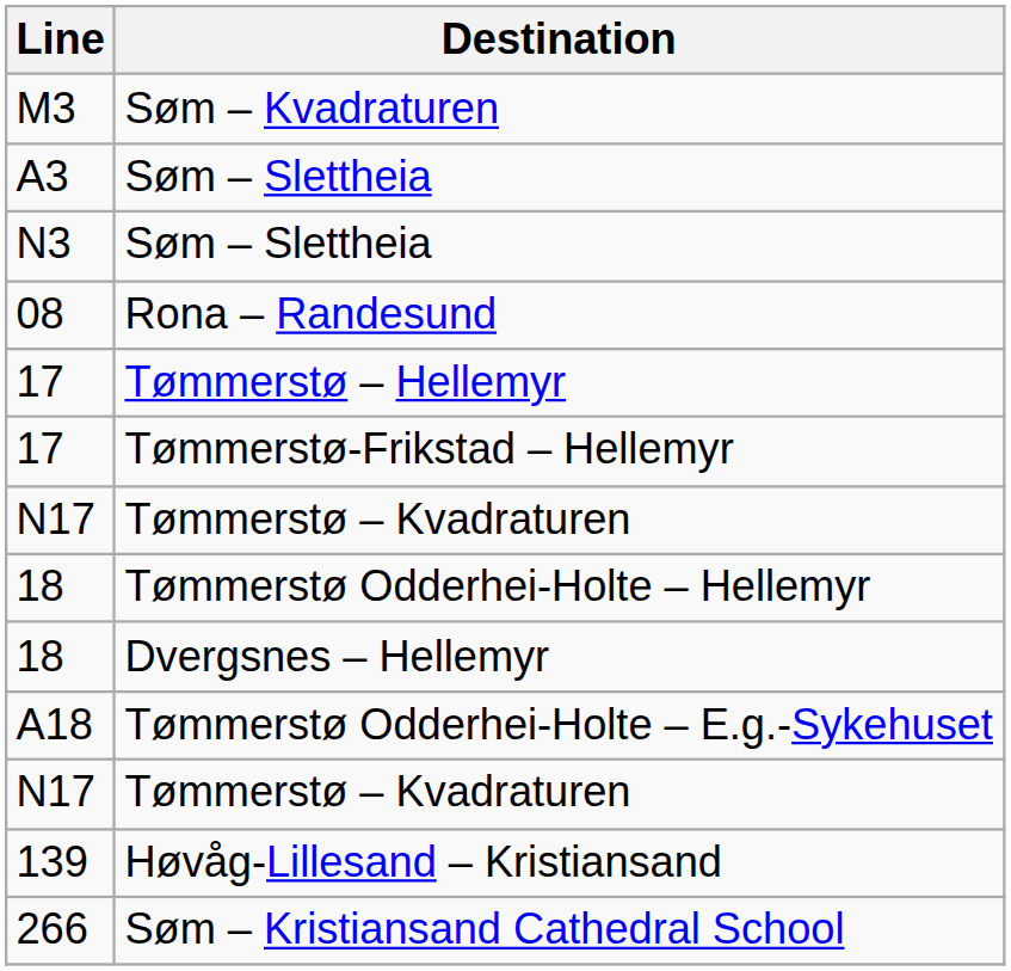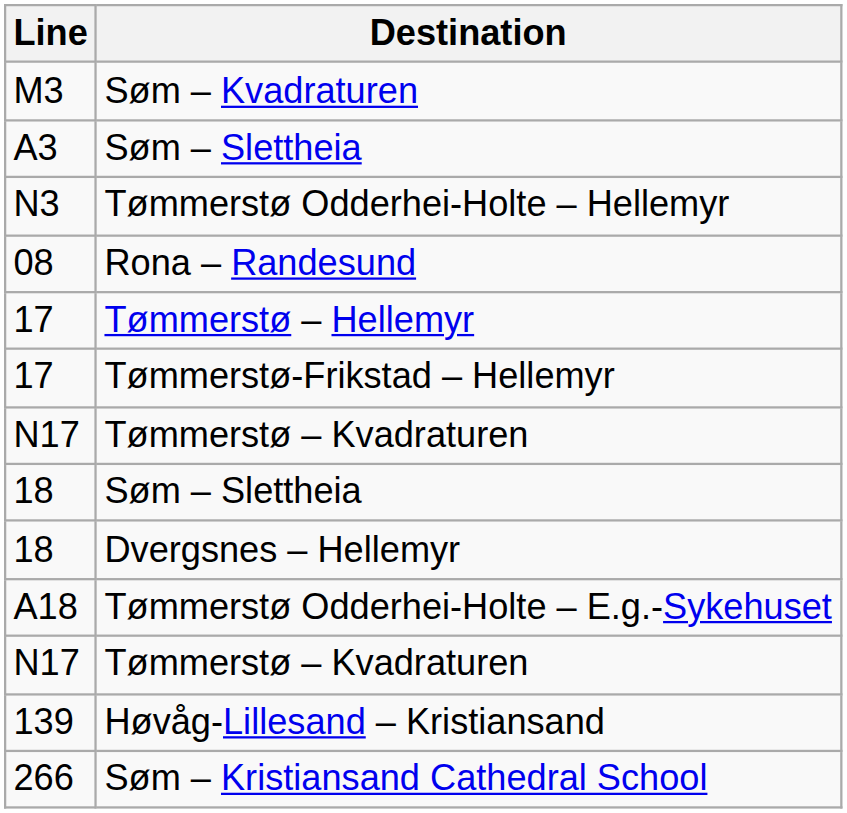row 4 | Destination: Søm – Slettheia -> Tømmerstø Odderhei-Holte – Hellemyr
row 9 | Destination: Tømmerstø Odderhei-Holte – Hellemyr -> Søm – Slettheia
